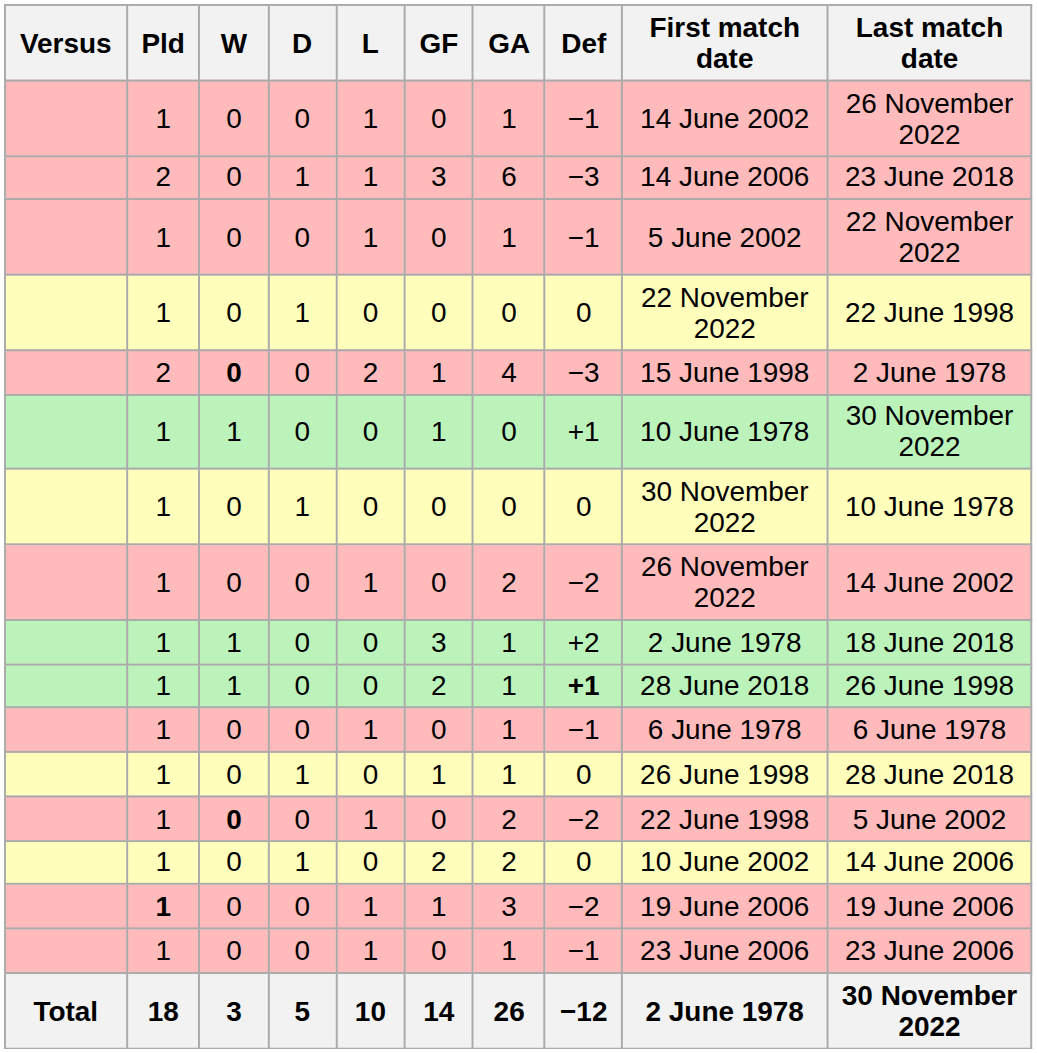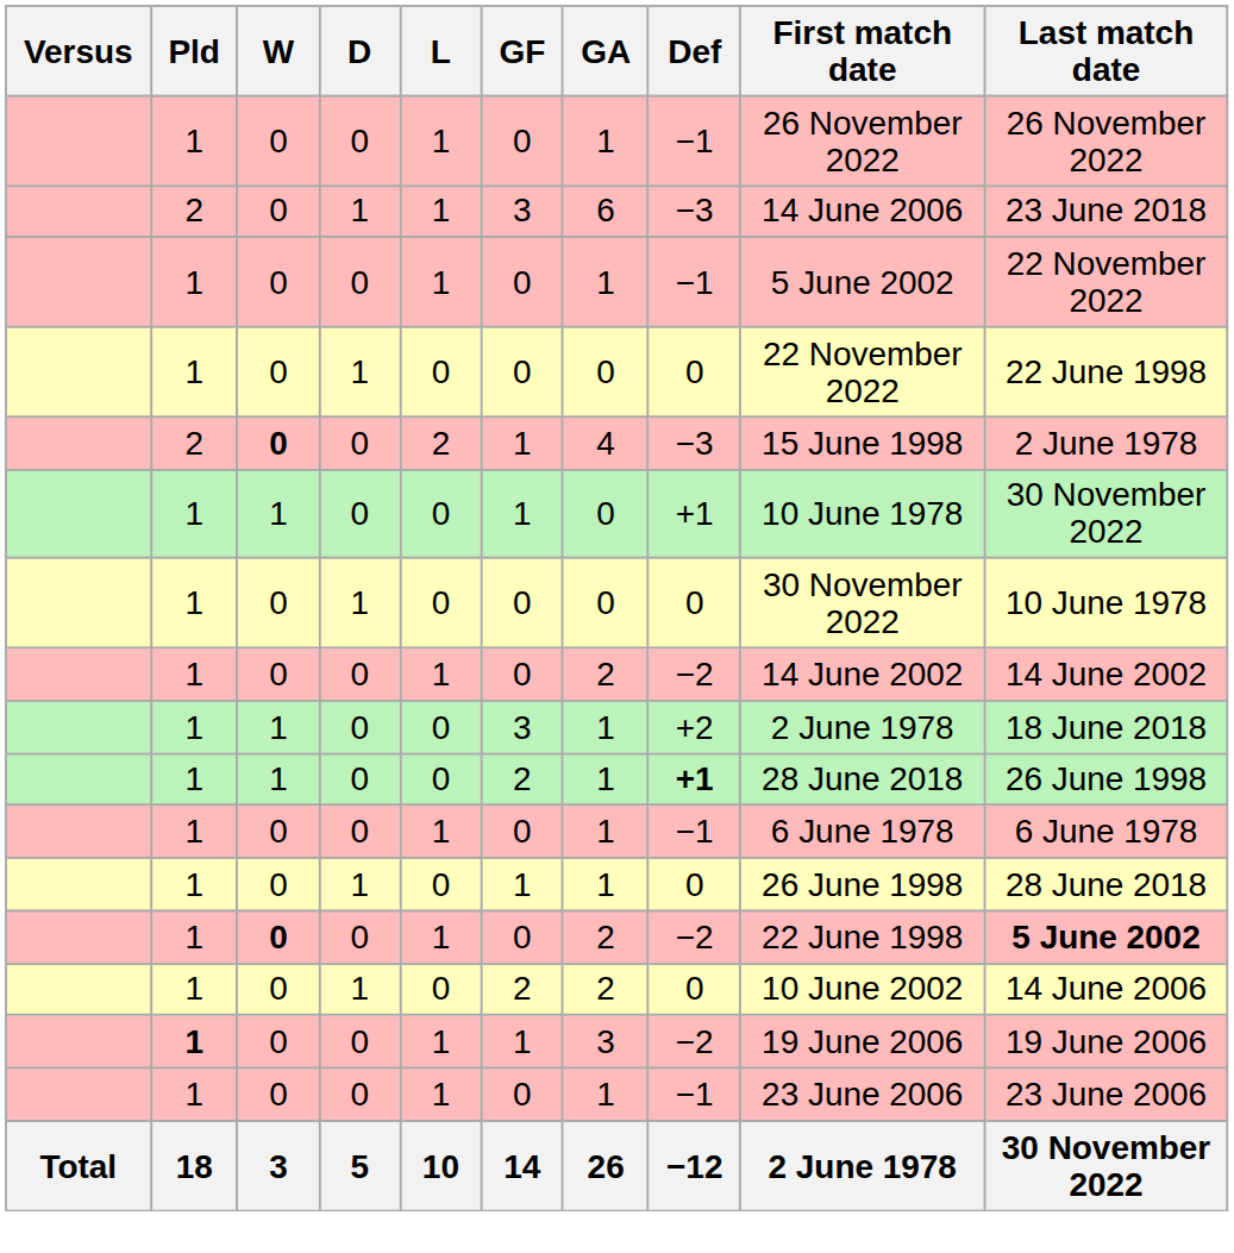row 2 | First match date: 14 June 2002 -> 26 November 2022
row 9 | First match date: 26 November 2022 -> 14 June 2002
row 14 | Last match date: normal -> bold
